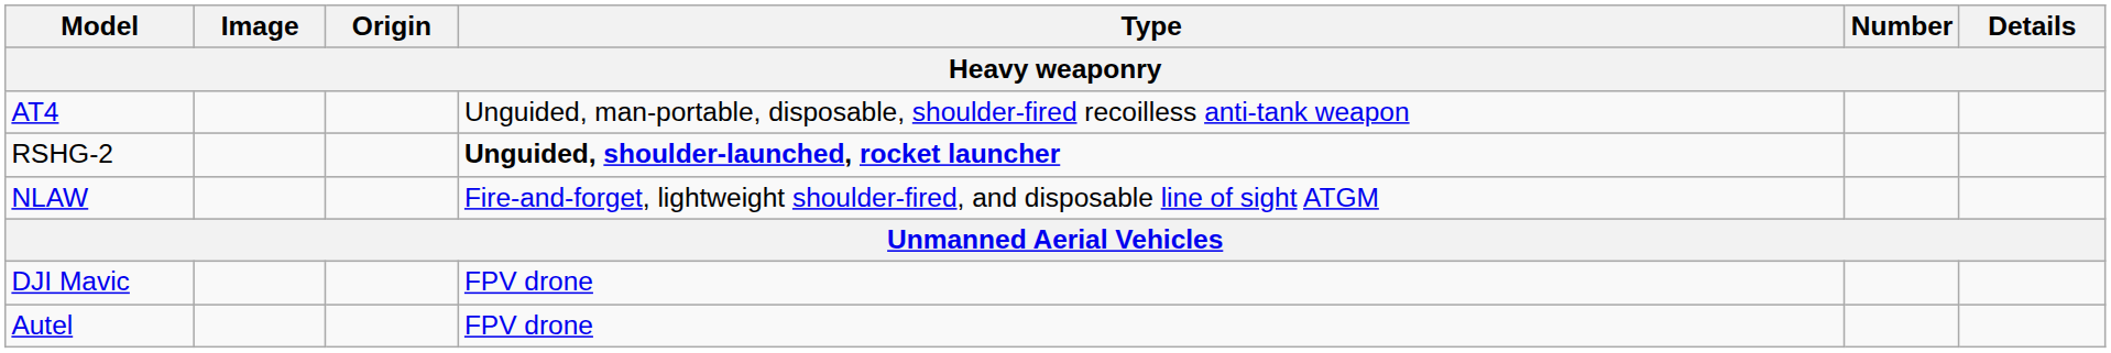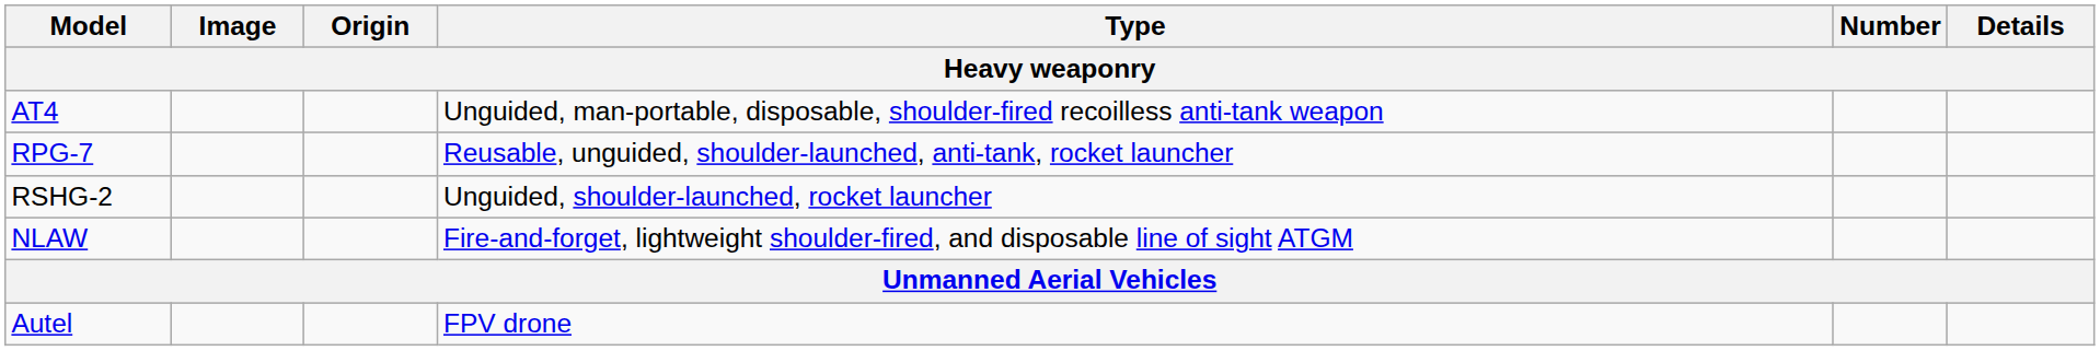+ row: RPG-7 | Reusable, unguided, shoulder-launched, anti-tank, rocket launcher
RSHG-2 | Type: bold -> normal
- row: DJI Mavic | FPV drone
